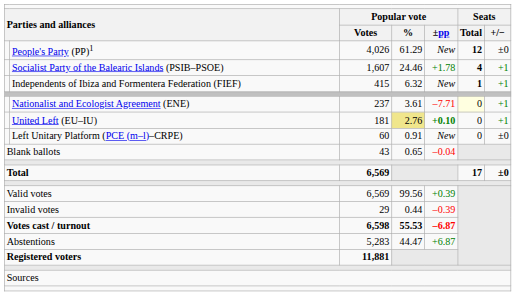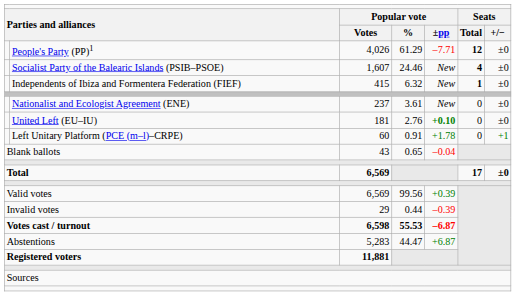People's Party (PP)1 | column 5: New -> –7.71
Socialist Party of the Balearic Islands (PSIB–PSOE) | column 5: +1.78 -> New
Socialist Party of the Balearic Islands (PSIB–PSOE) | column 7: +1 -> ±0
Independents of Ibiza and Formentera Federation (FIEF) | column 7: +1 -> ±0
Nationalist and Ecologist Agreement (ENE) | column 5: –7.71 -> New
Nationalist and Ecologist Agreement (ENE) | column 6: lightyellow background -> no background
Nationalist and Ecologist Agreement (ENE) | column 7: +1 -> ±0
United Left (EU–IU) | column 4: khaki background -> no background
United Left (EU–IU) | column 7: +1 -> ±0
Left Unitary Platform (PCE (m–l)–CRPE) | column 5: New -> +1.78
Left Unitary Platform (PCE (m–l)–CRPE) | column 7: ±0 -> +1
